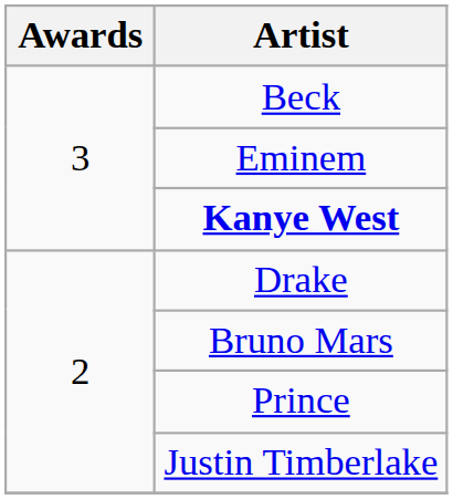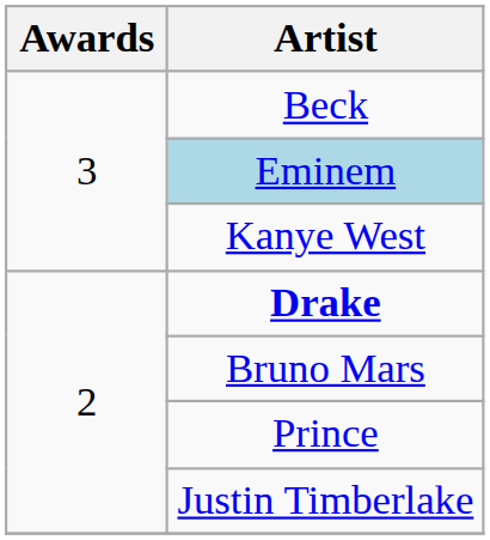Eminem | Artist: no background -> lightblue background
Kanye West | Artist: bold -> normal
Drake | Artist: normal -> bold
